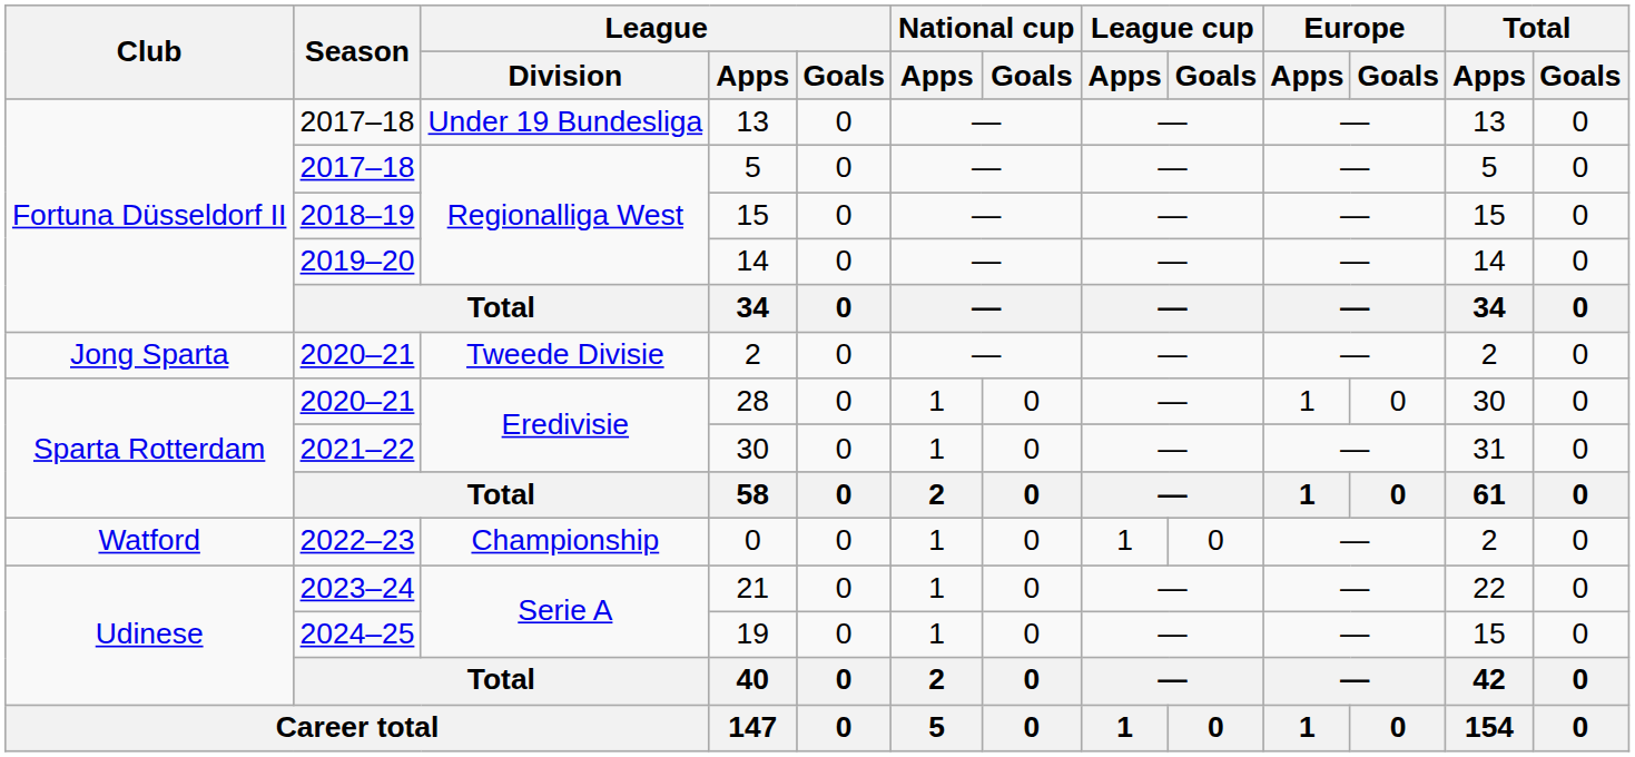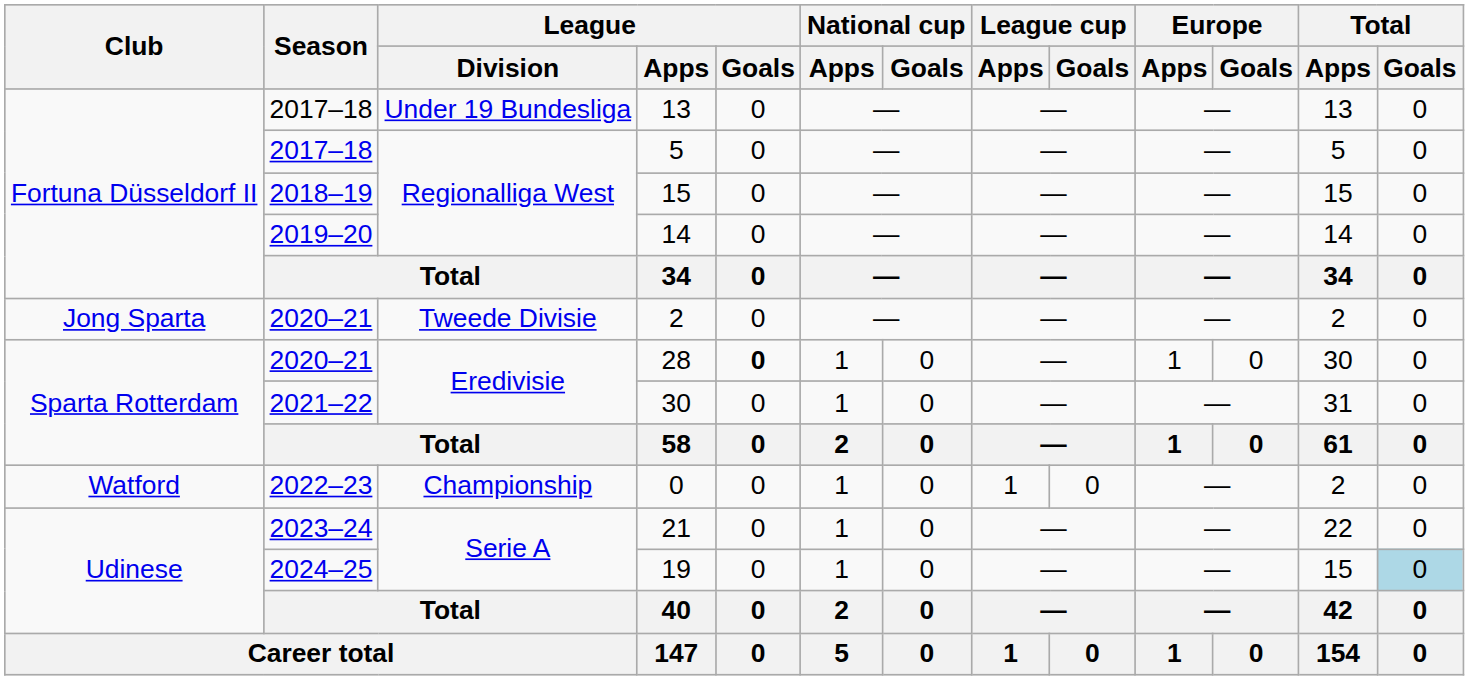28 | League / Goals: normal -> bold
19 | Total / Goals: no background -> lightblue background
